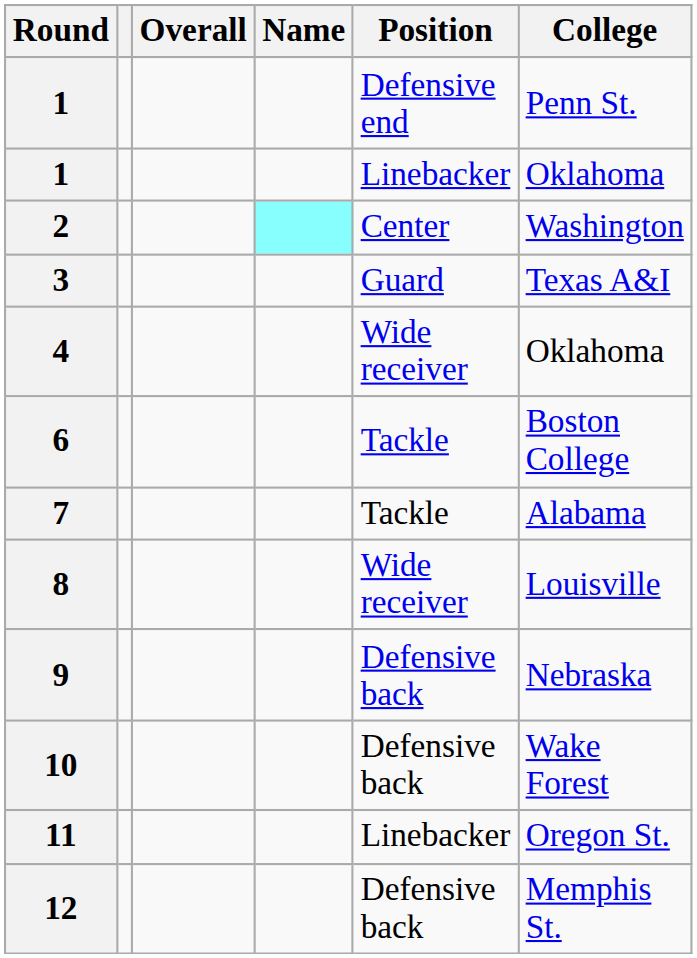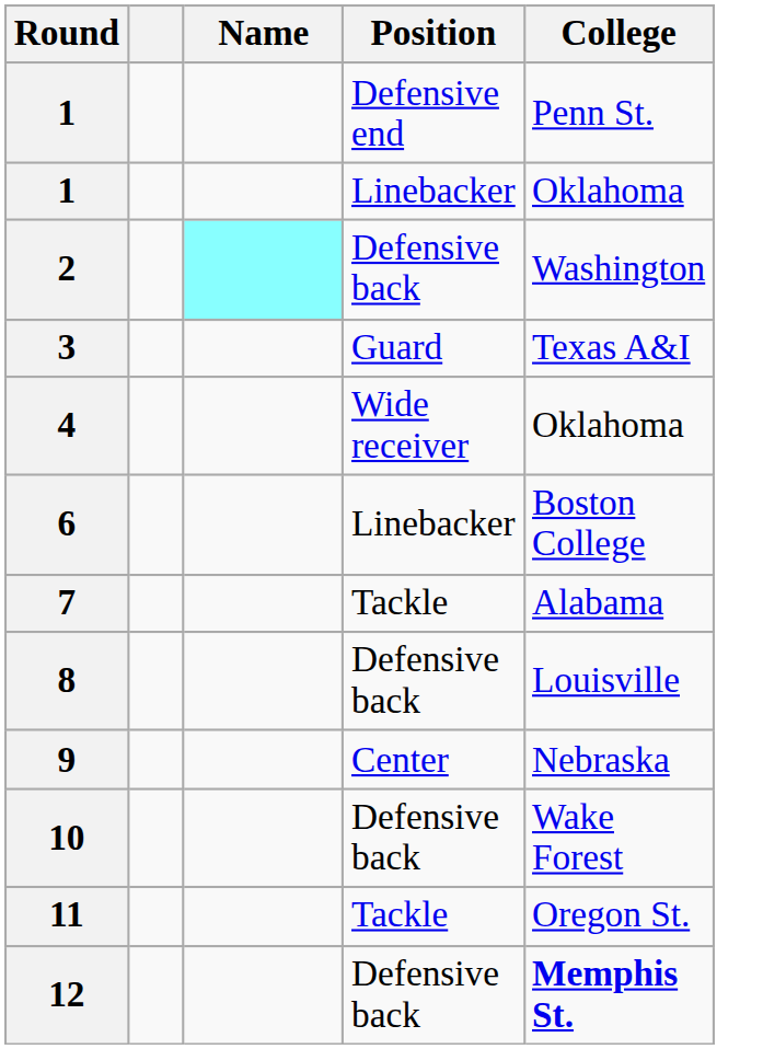- column: Overall
2 | Position: Center -> Defensive back
6 | Position: Tackle -> Linebacker
8 | Position: Wide receiver -> Defensive back
9 | Position: Defensive back -> Center
11 | Position: Linebacker -> Tackle
12 | College: normal -> bold
